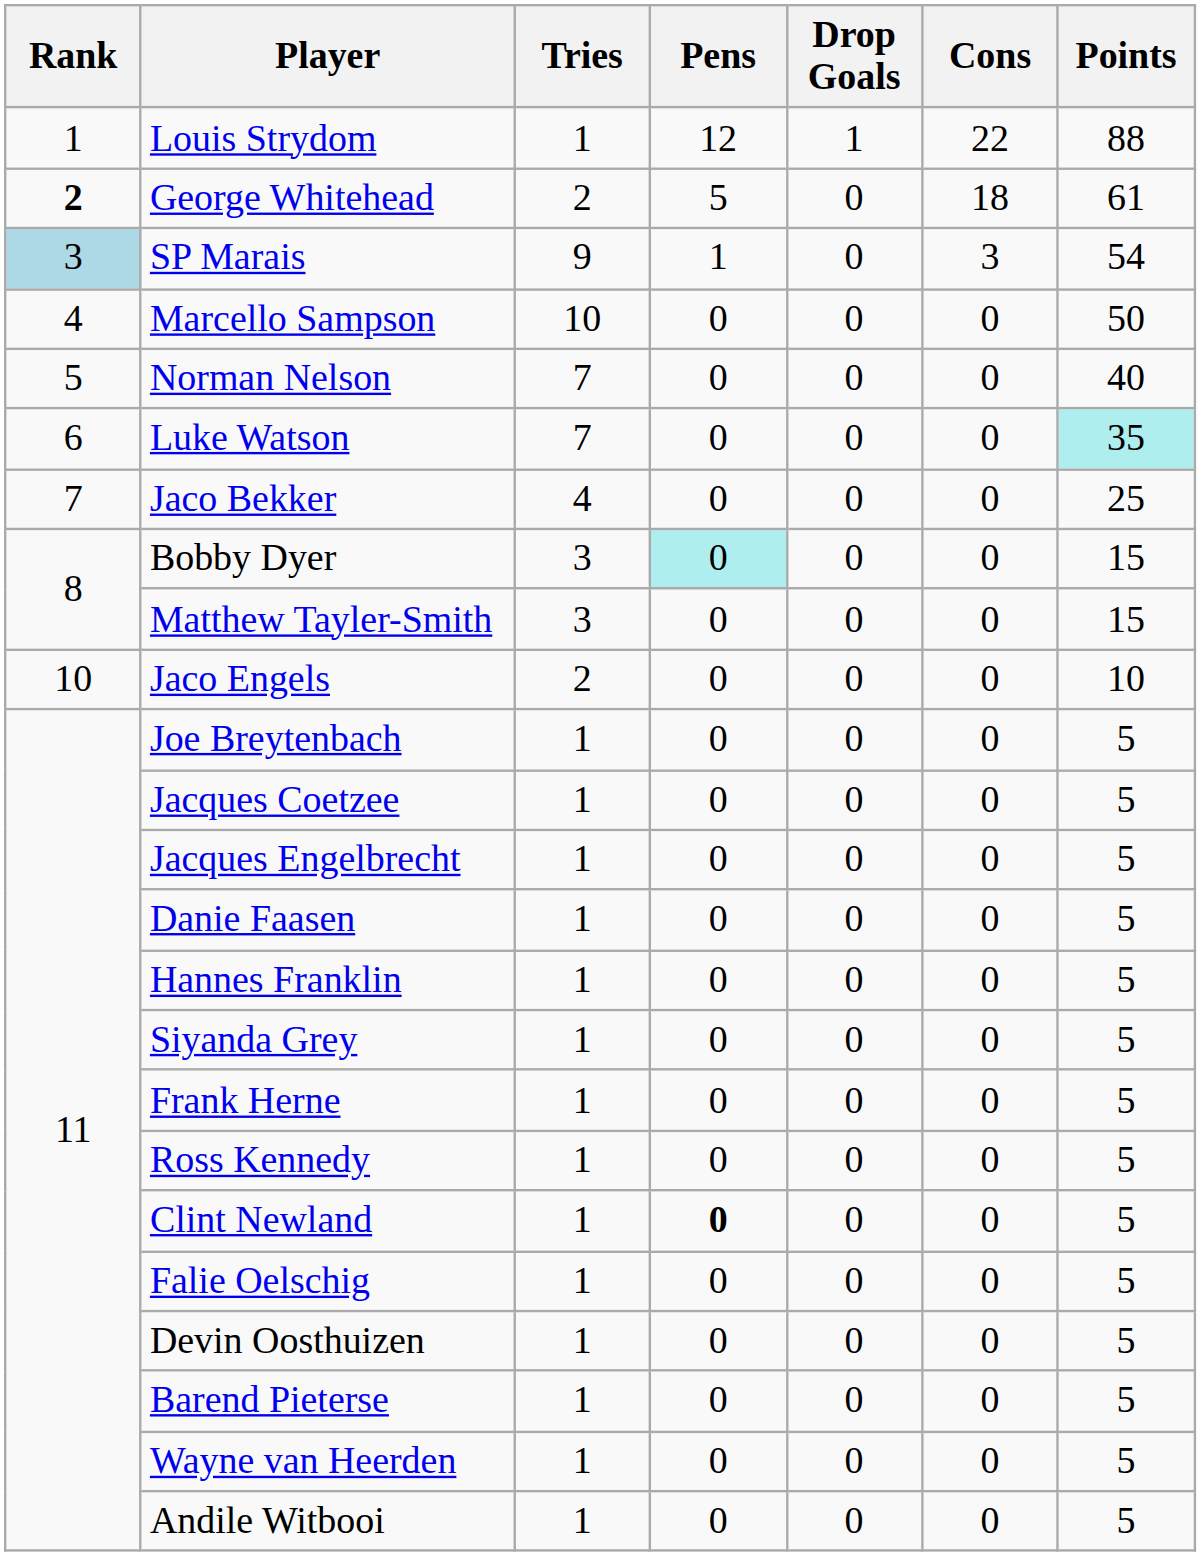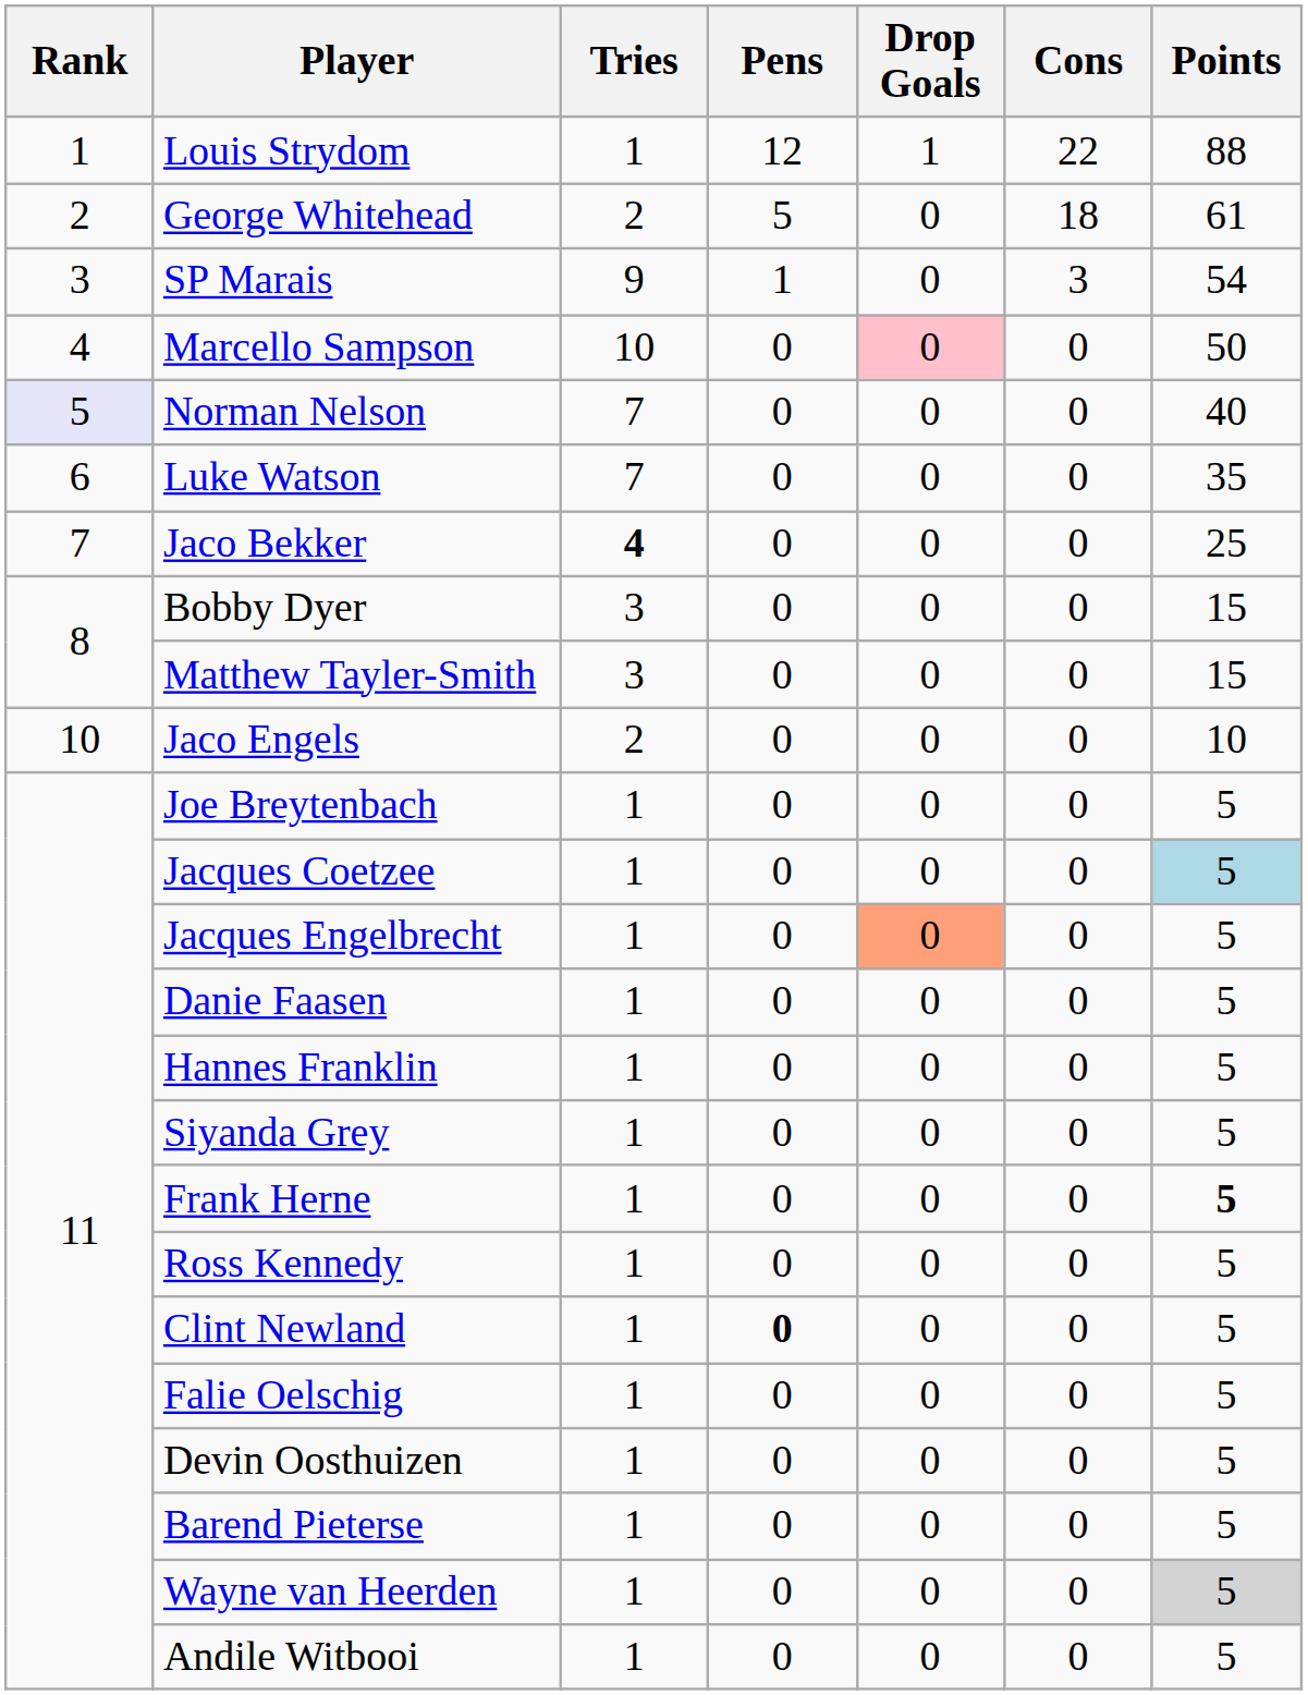George Whitehead | Rank: bold -> normal
SP Marais | Rank: lightblue background -> no background
Marcello Sampson | Drop Goals: no background -> pink background
Norman Nelson | Rank: no background -> lavender background
Luke Watson | Points: paleturquoise background -> no background
Jaco Bekker | Tries: normal -> bold
Bobby Dyer | Pens: paleturquoise background -> no background
Jacques Coetzee | Points: no background -> lightblue background
Jacques Engelbrecht | Drop Goals: no background -> lightsalmon background
Frank Herne | Points: normal -> bold
Wayne van Heerden | Points: no background -> lightgrey background
